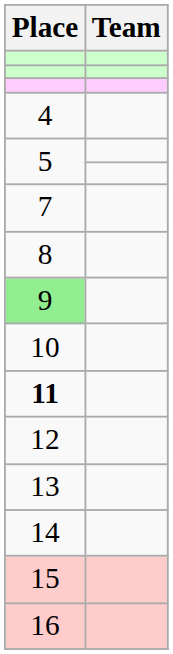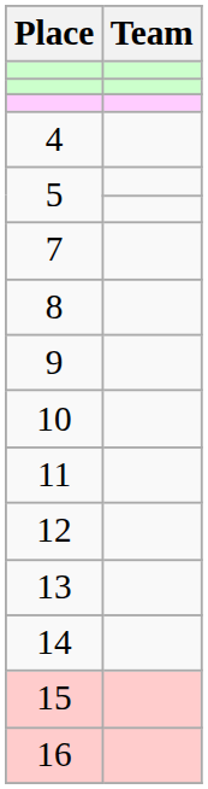row 10 | Place: lightgreen background -> no background
row 12 | Place: bold -> normal
